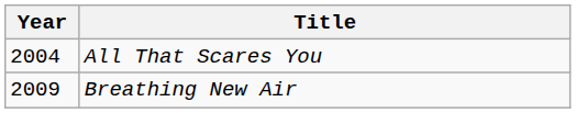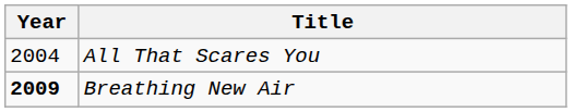Breathing New Air | Year: normal -> bold
